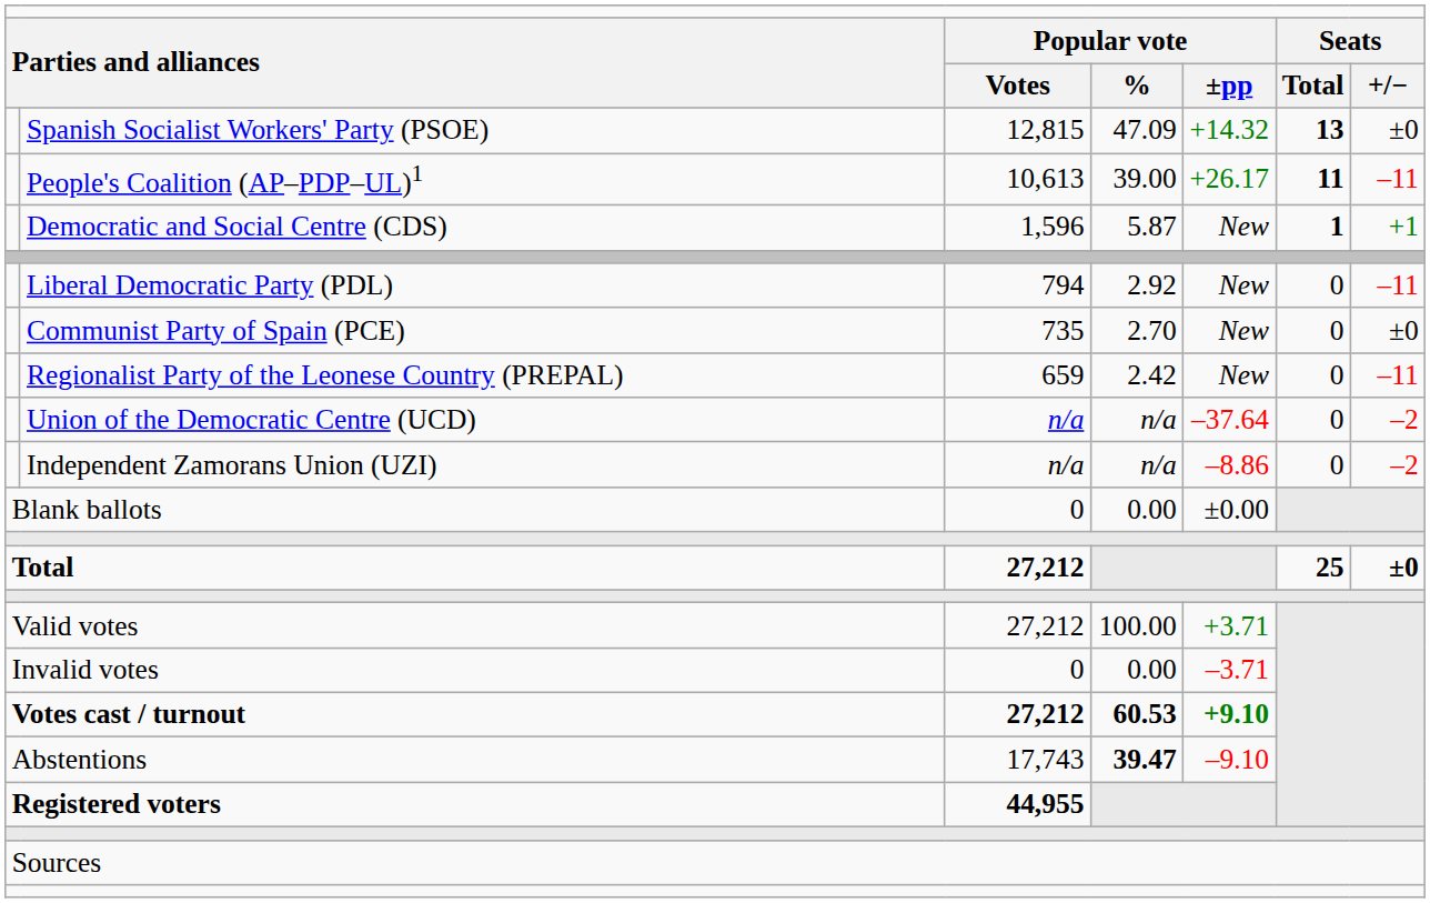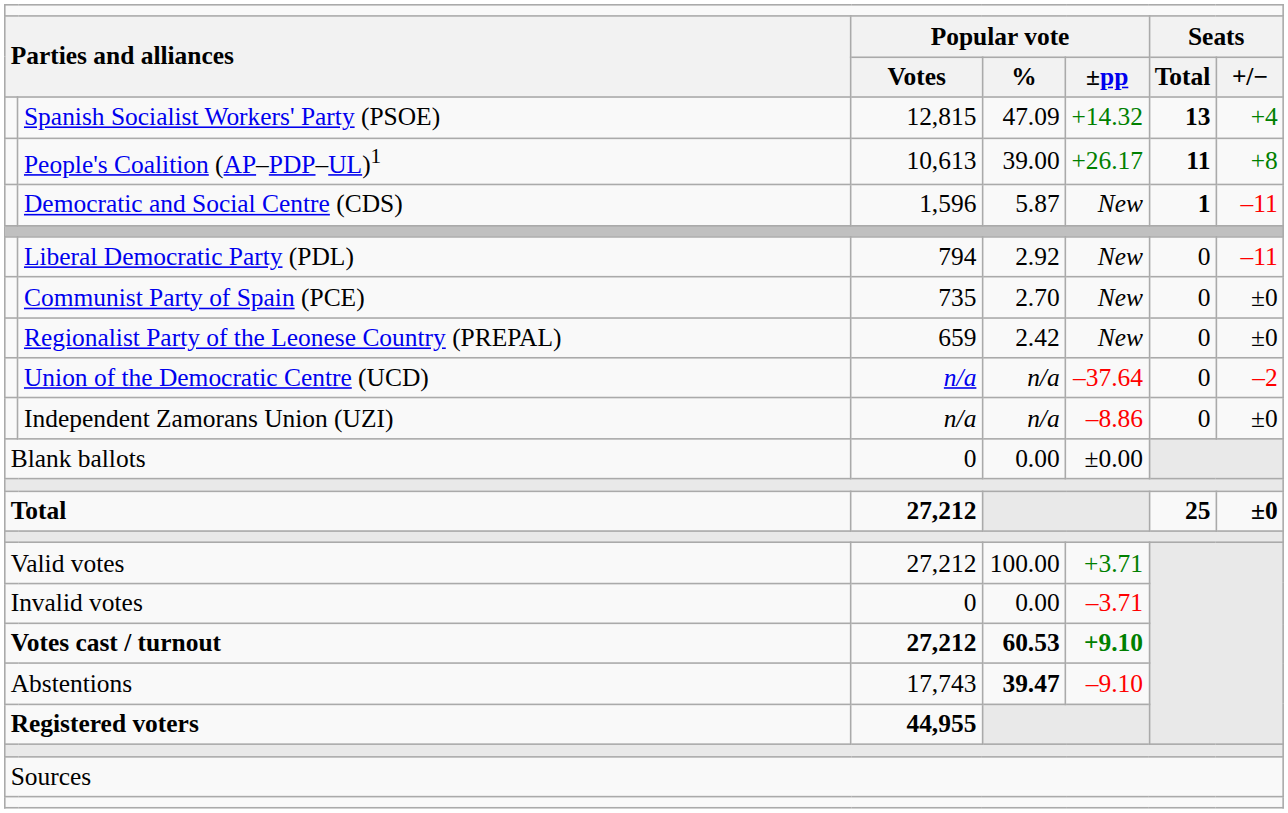Spanish Socialist Workers' Party (PSOE) | column 7: ±0 -> +4
People's Coalition (AP–PDP–UL)1 | column 7: –11 -> +8
Democratic and Social Centre (CDS) | column 7: +1 -> –11
Regionalist Party of the Leonese Country (PREPAL) | column 7: –11 -> ±0
Independent Zamorans Union (UZI) | column 7: –2 -> ±0
